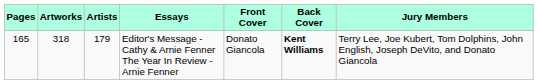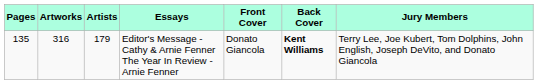row 2 | Pages: 165 -> 135
row 2 | Artworks: 318 -> 316
